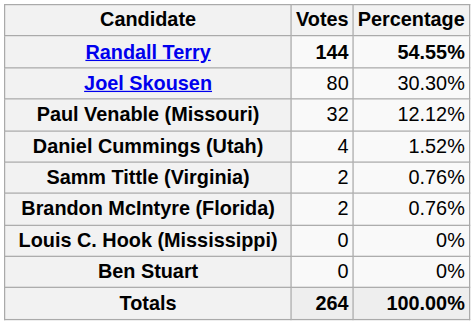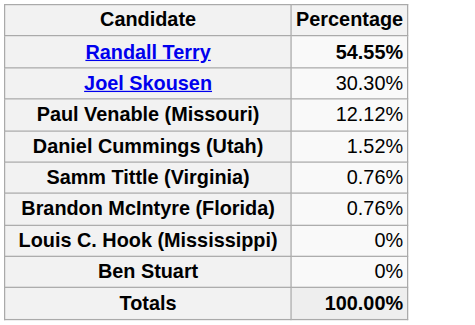- column: Votes | 144 | 80 | 32 | 4 | 2 | 2 | 0 | 0 | 264
